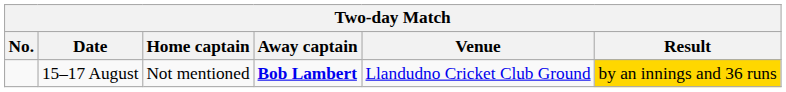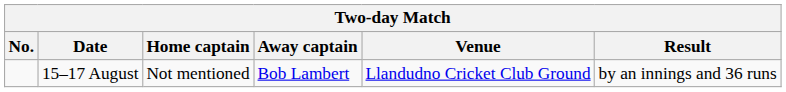15–17 August | Away captain: bold -> normal
15–17 August | Result: gold background -> no background
